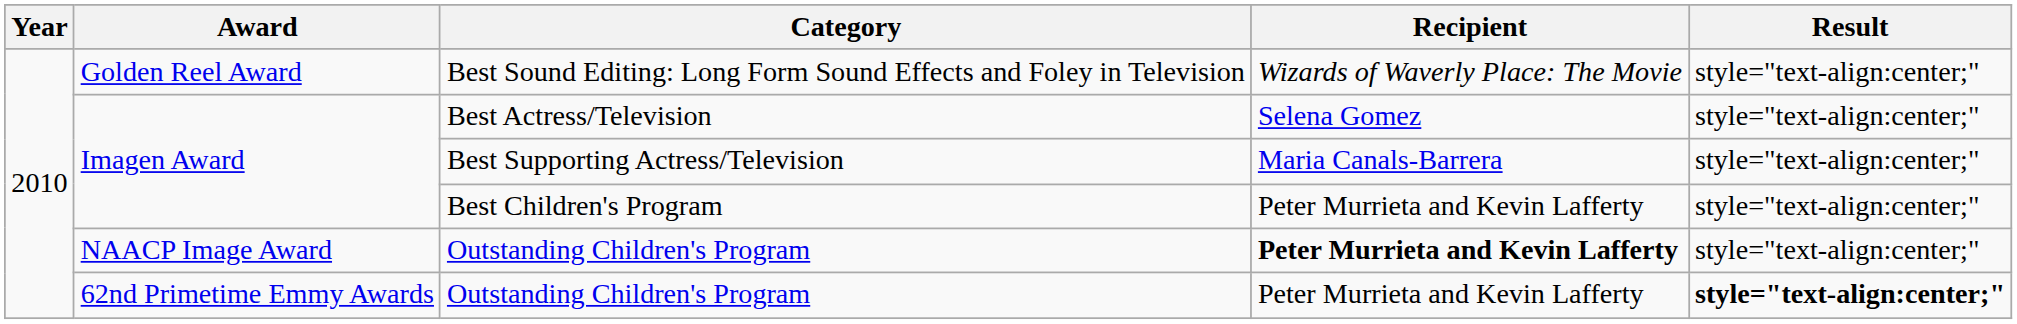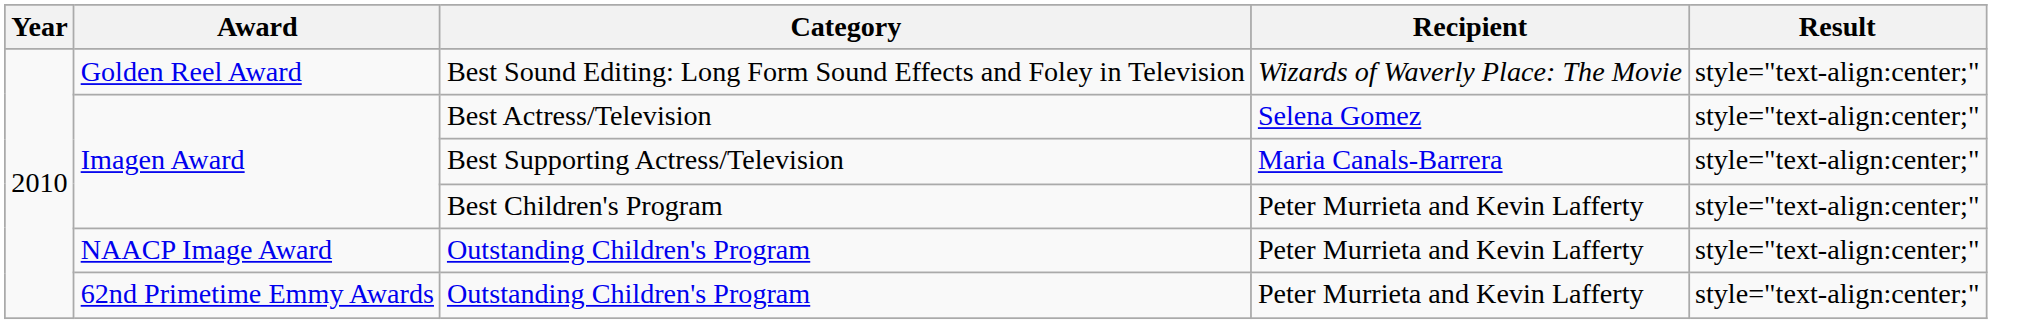NAACP Image Award / Outstanding Children's Program | Recipient: bold -> normal
62nd Primetime Emmy Awards / Outstanding Children's Program | Result: bold -> normal
